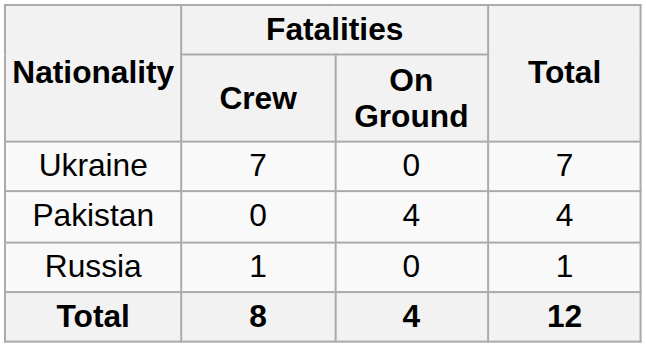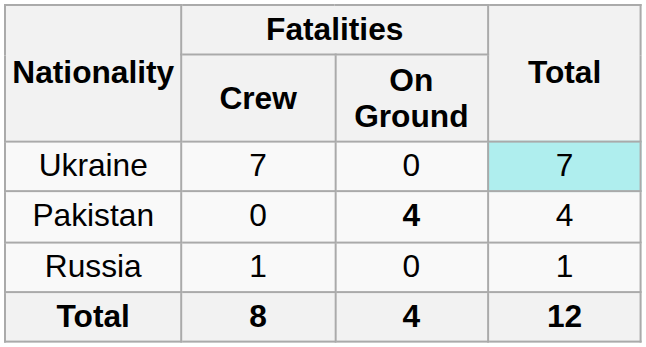Ukraine | Total: no background -> paleturquoise background
Pakistan | Fatalities / On Ground: normal -> bold
